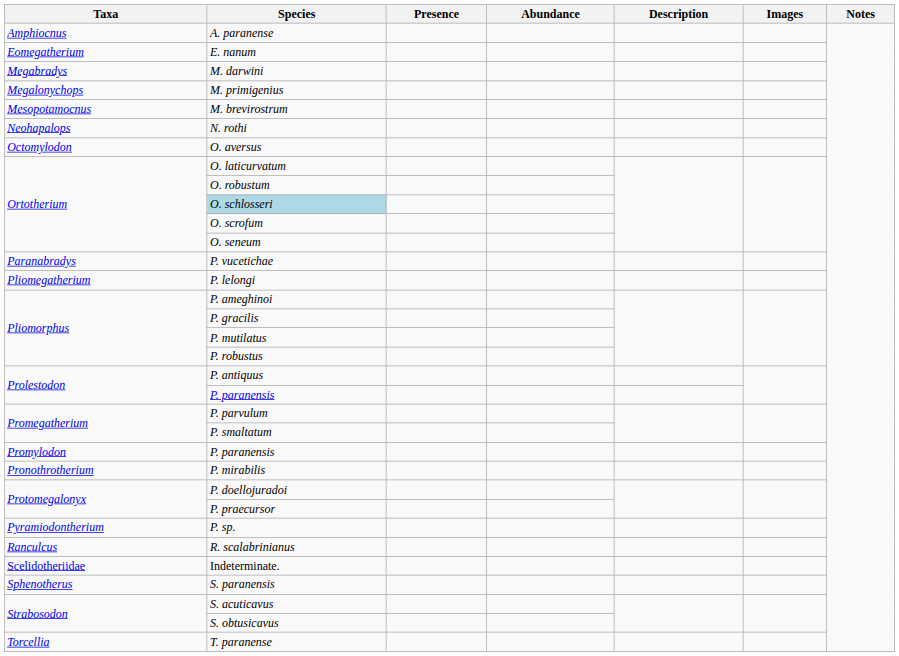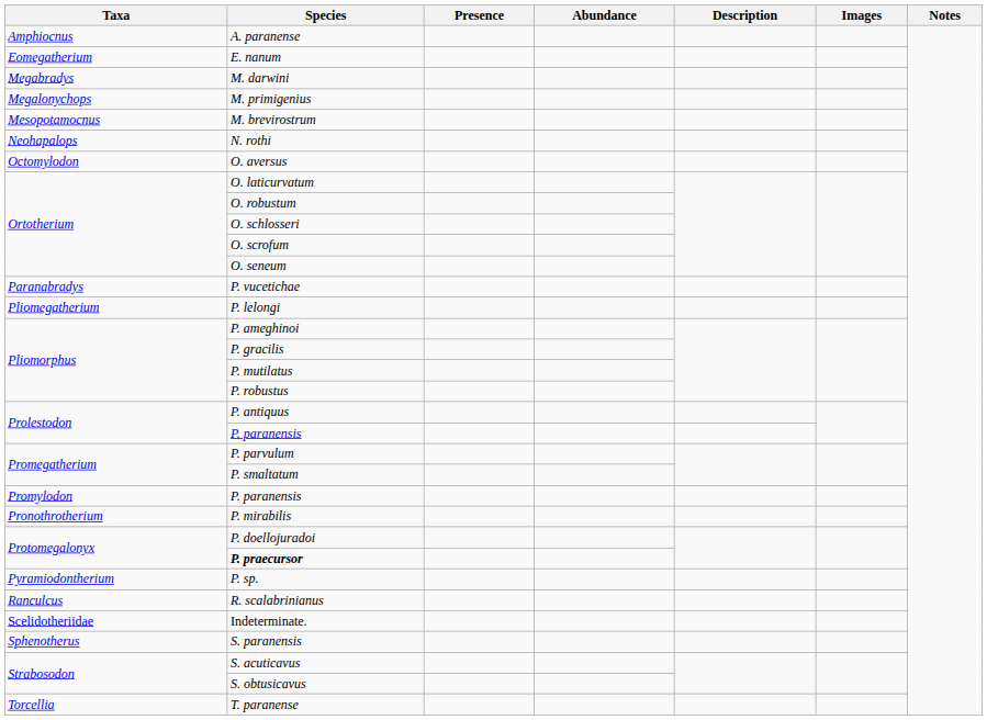O. schlosseri | Species: lightblue background -> no background
P. praecursor | Species: normal -> bold
